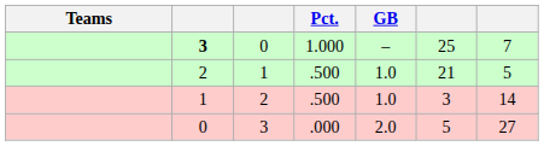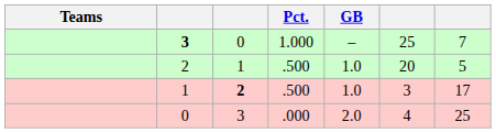row 3 | column 6: 21 -> 20
row 4 | column 3: normal -> bold
row 4 | column 7: 14 -> 17
row 5 | column 6: 5 -> 4
row 5 | column 7: 27 -> 25
